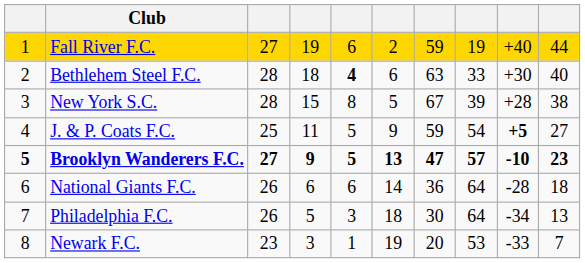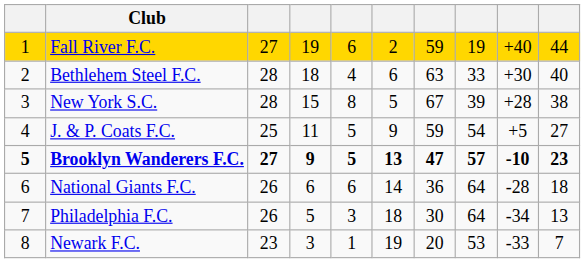Bethlehem Steel F.C. | column 5: bold -> normal
J. & P. Coats F.C. | column 9: bold -> normal
